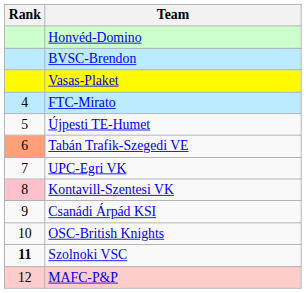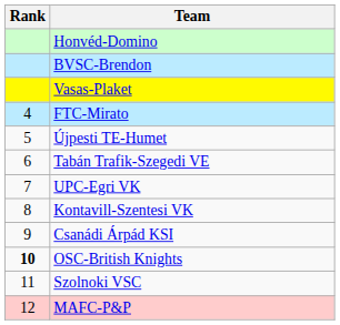Tabán Trafik-Szegedi VE | Rank: lightsalmon background -> no background
Kontavill-Szentesi VK | Rank: pink background -> no background
OSC-British Knights | Rank: normal -> bold
Szolnoki VSC | Rank: bold -> normal
